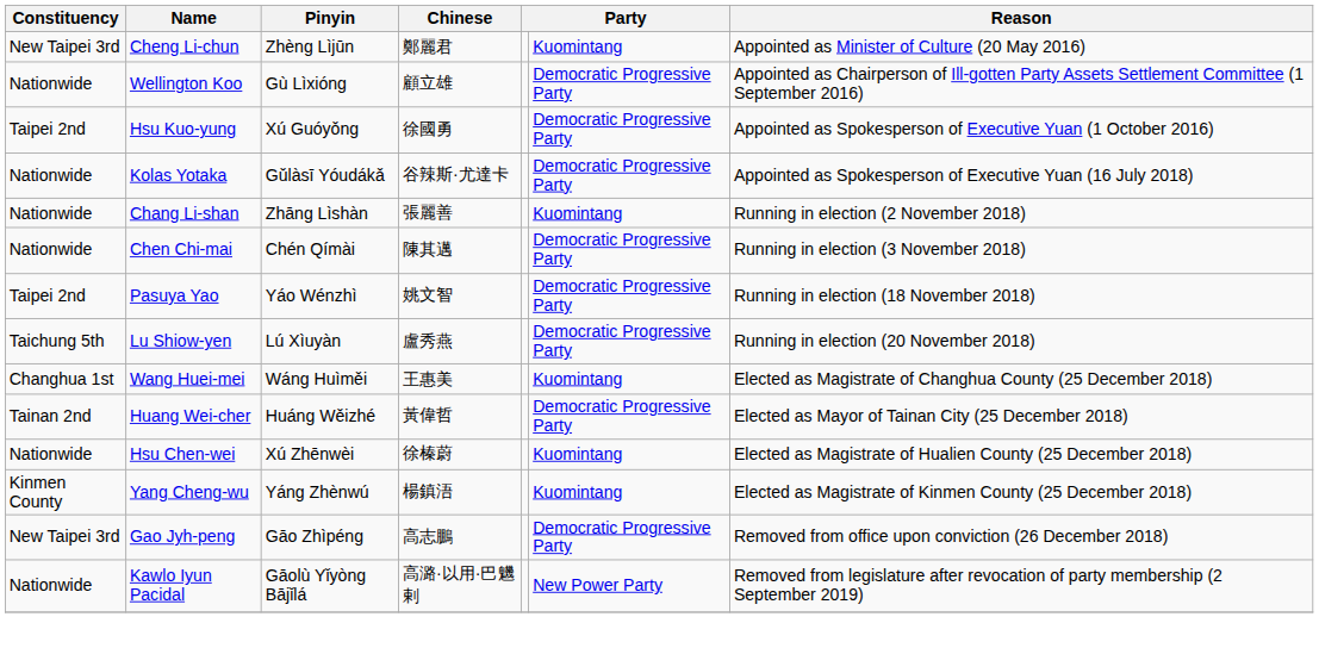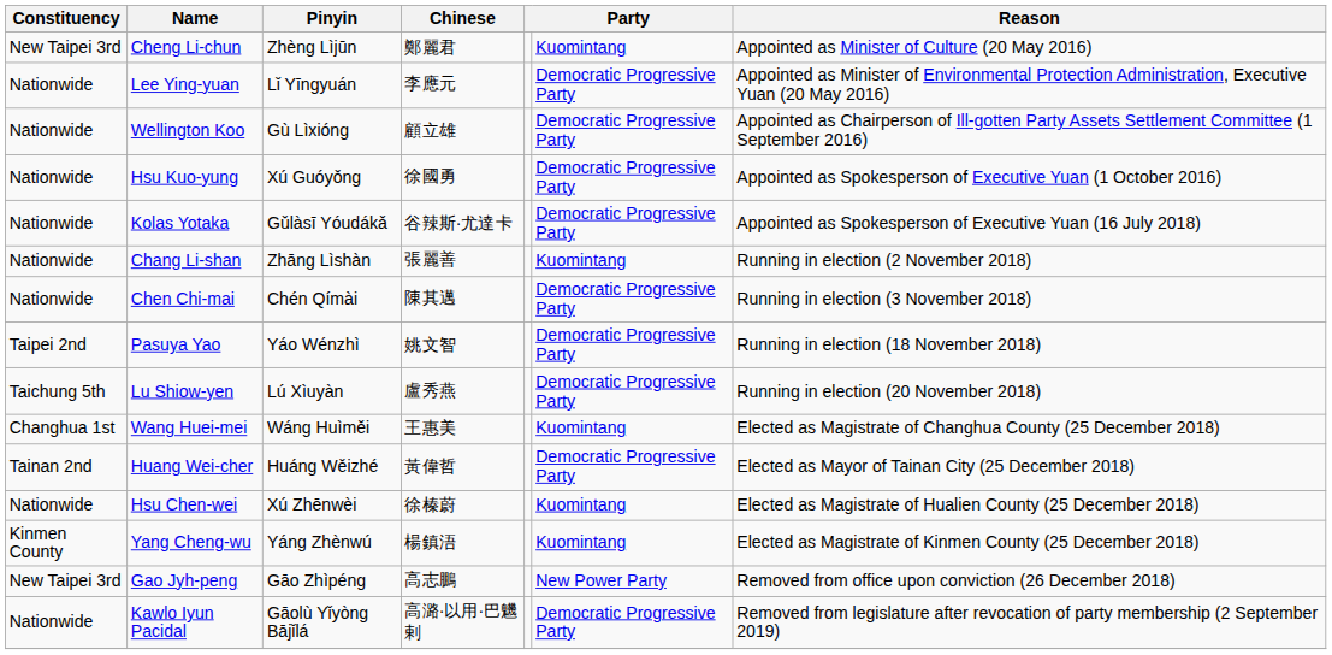+ row: Nationwide | Lee Ying-yuan | Lǐ Yīngyuán | 李應元 | Democratic Progressive Party | Appointed as Minister of Environmental Protection Administration, Executive Yuan (20 May 2016)
Hsu Kuo-yung | Constituency: Taipei 2nd -> Nationwide
Gao Jyh-peng | column 6: Democratic Progressive Party -> New Power Party
Kawlo Iyun Pacidal | column 6: New Power Party -> Democratic Progressive Party
